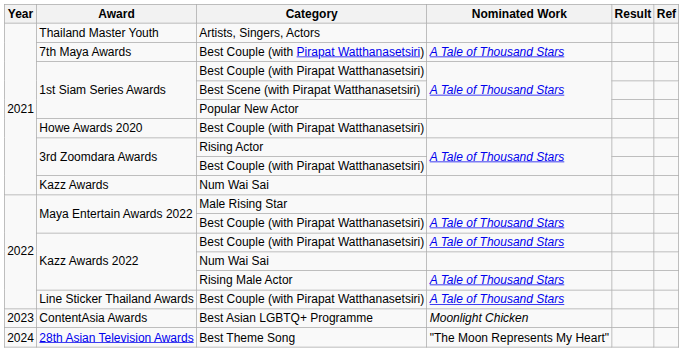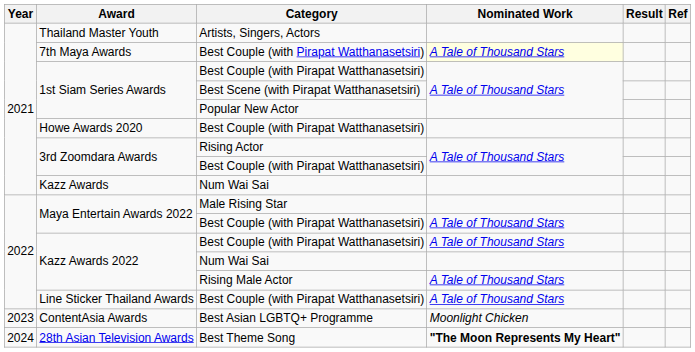7th Maya Awards | Nominated Work: no background -> lightyellow background
28th Asian Television Awards | Nominated Work: normal -> bold
